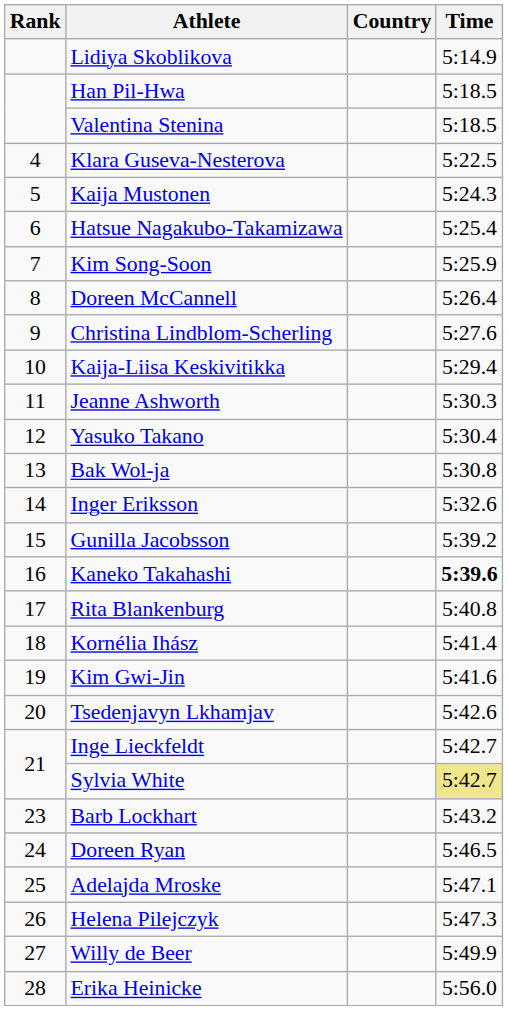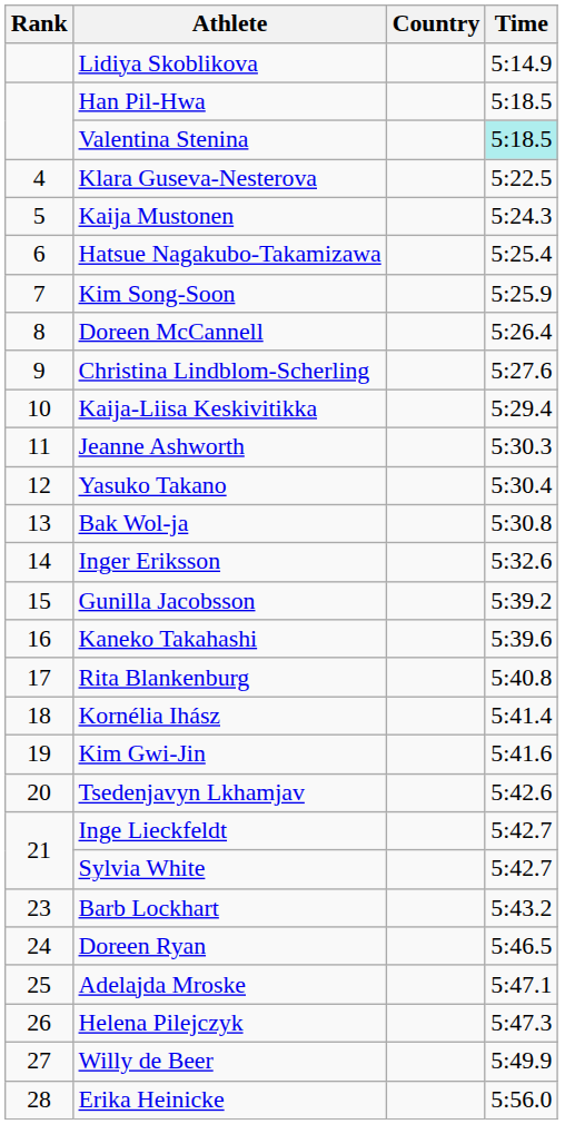Valentina Stenina | Time: no background -> paleturquoise background
Kaneko Takahashi | Time: bold -> normal
Sylvia White | Time: khaki background -> no background
